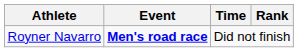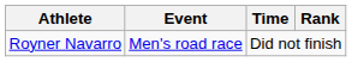Royner Navarro | Event: bold -> normal
